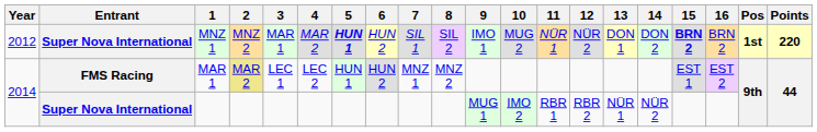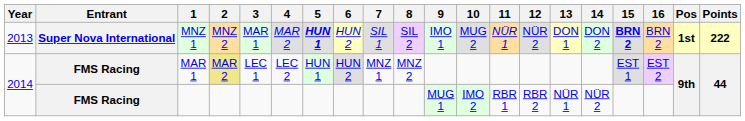row 2 | Year: 2012 -> 2013
row 2 | Points: 220 -> 222
row 4 | Entrant: Super Nova International -> FMS Racing
